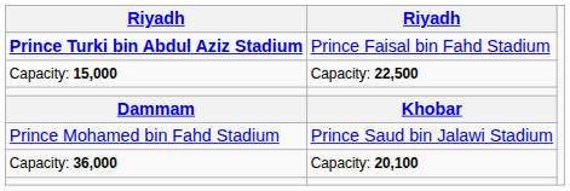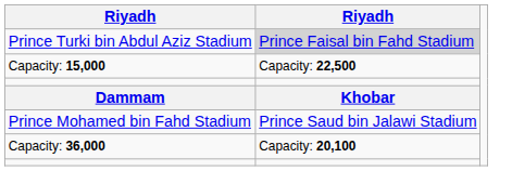Prince Turki bin Abdul Aziz Stadium | column 1: bold -> normal
Prince Turki bin Abdul Aziz Stadium | column 2: no background -> lightgrey background
